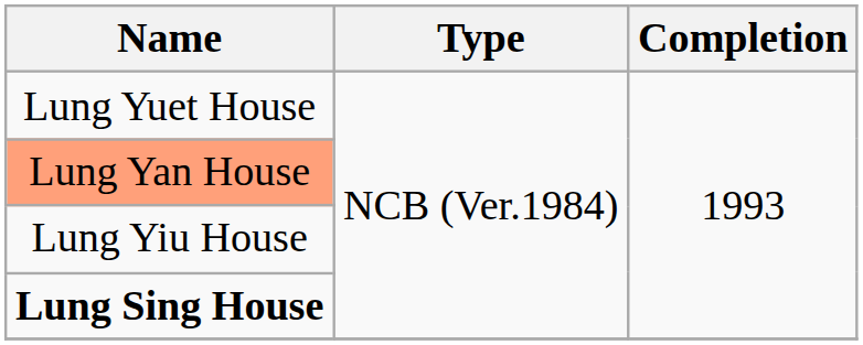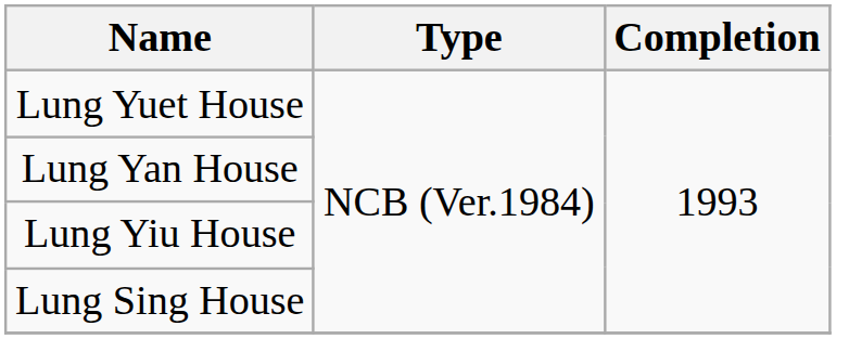Lung Yan House | Name: lightsalmon background -> no background
Lung Sing House | Name: bold -> normal
